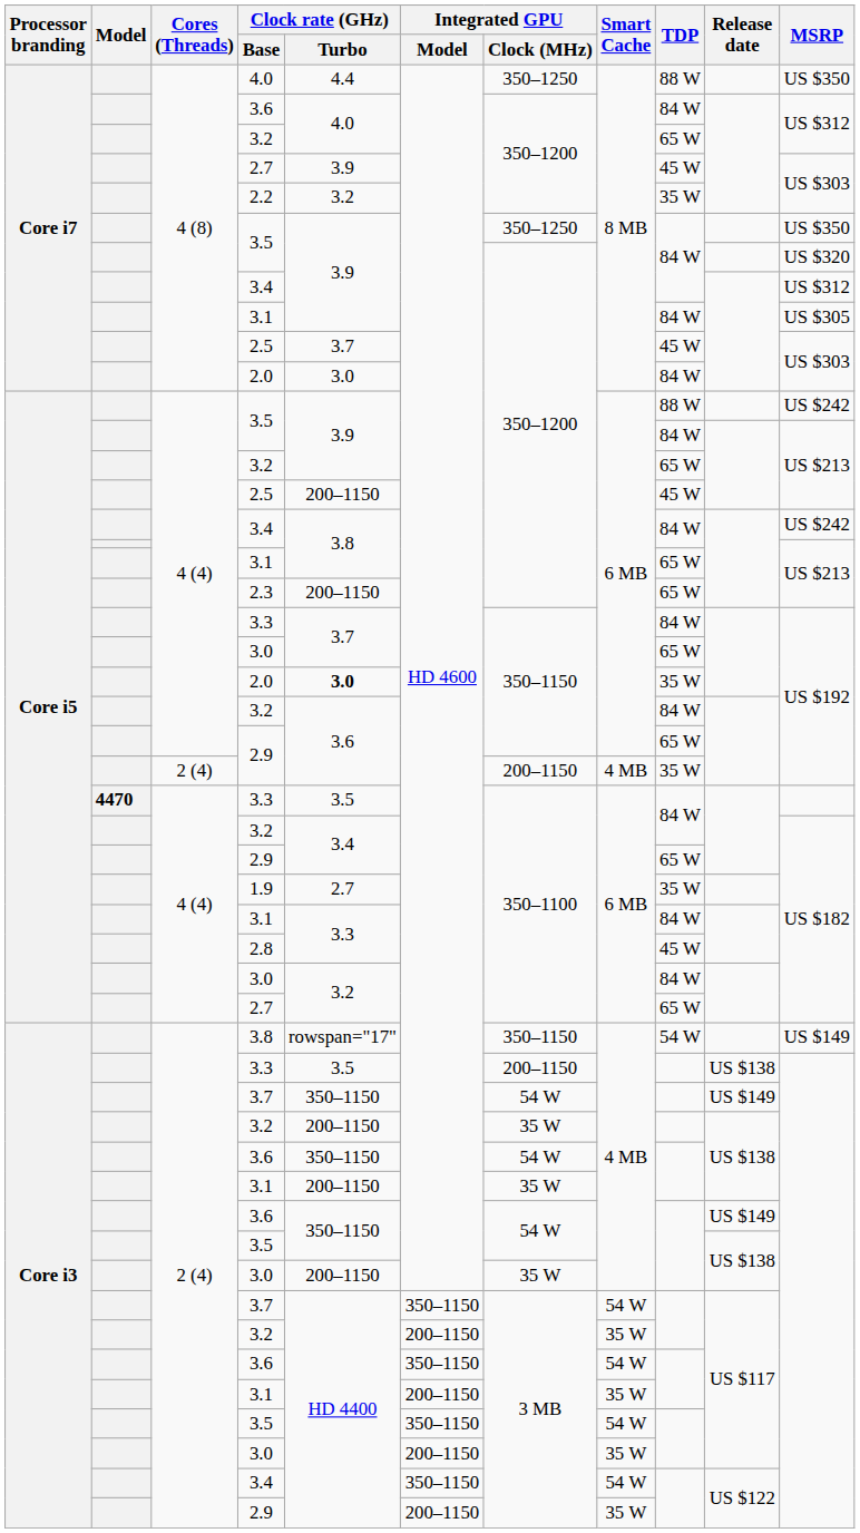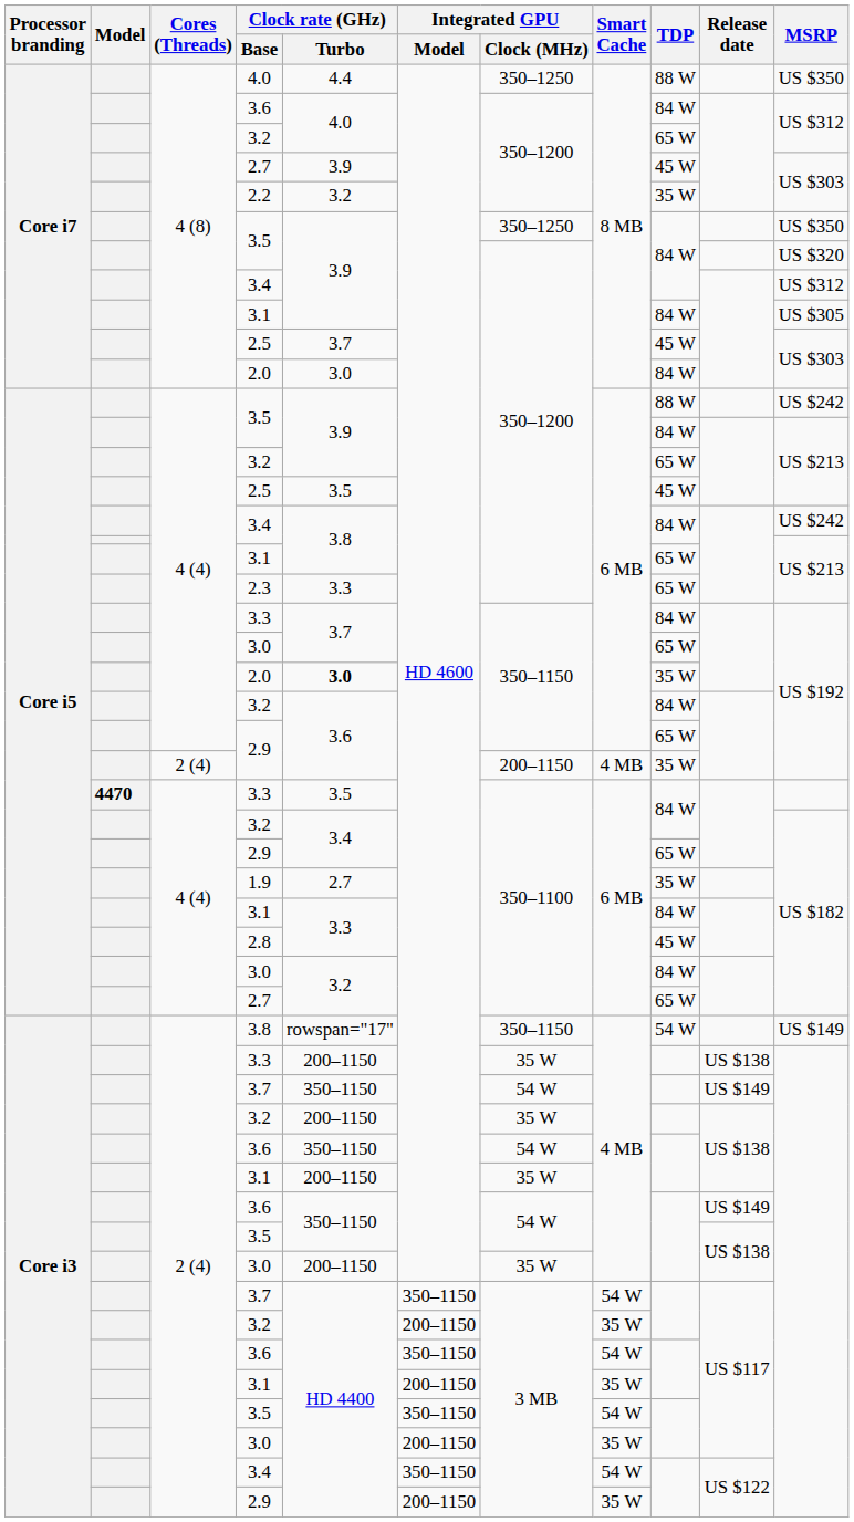Core i5 / 2.5 | Clock rate (GHz) / Turbo: 200–1150 -> 3.5
2.3 | Clock rate (GHz) / Turbo: 200–1150 -> 3.3
Core i3 / 3.3 | Clock rate (GHz) / Turbo: 3.5 -> 200–1150
Core i3 / 3.3 | Integrated GPU / Clock (MHz): 200–1150 -> 35 W
